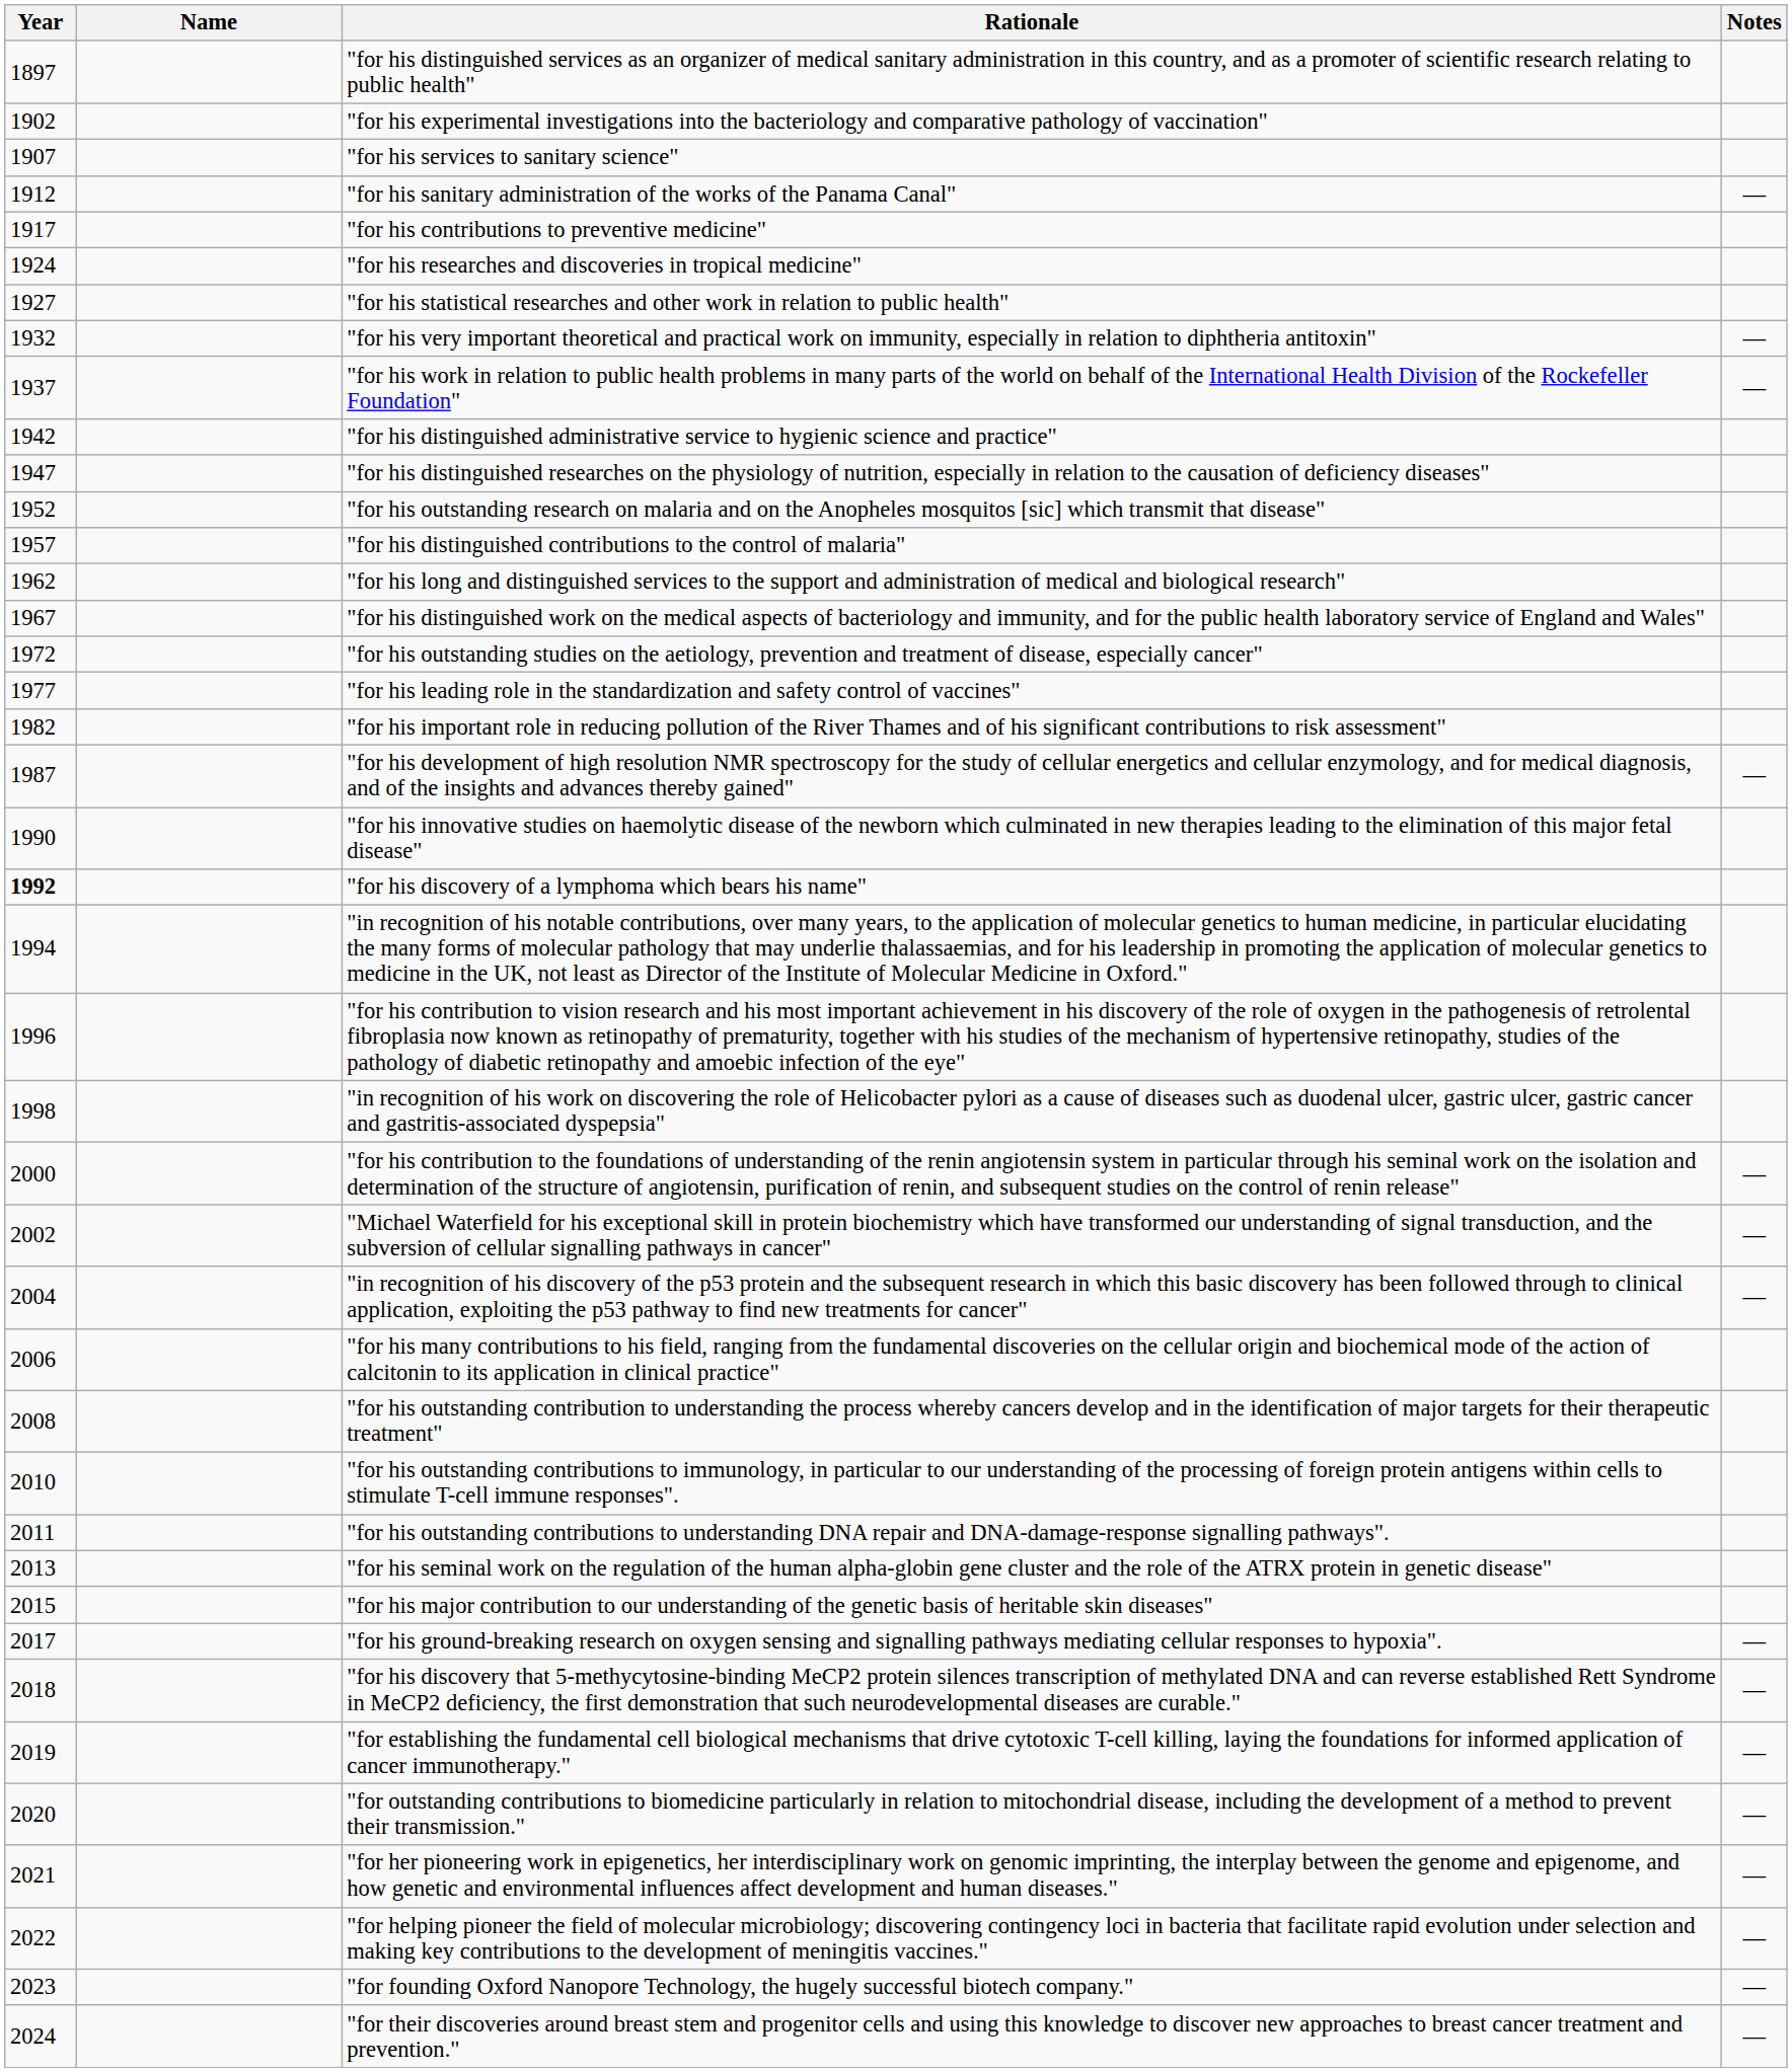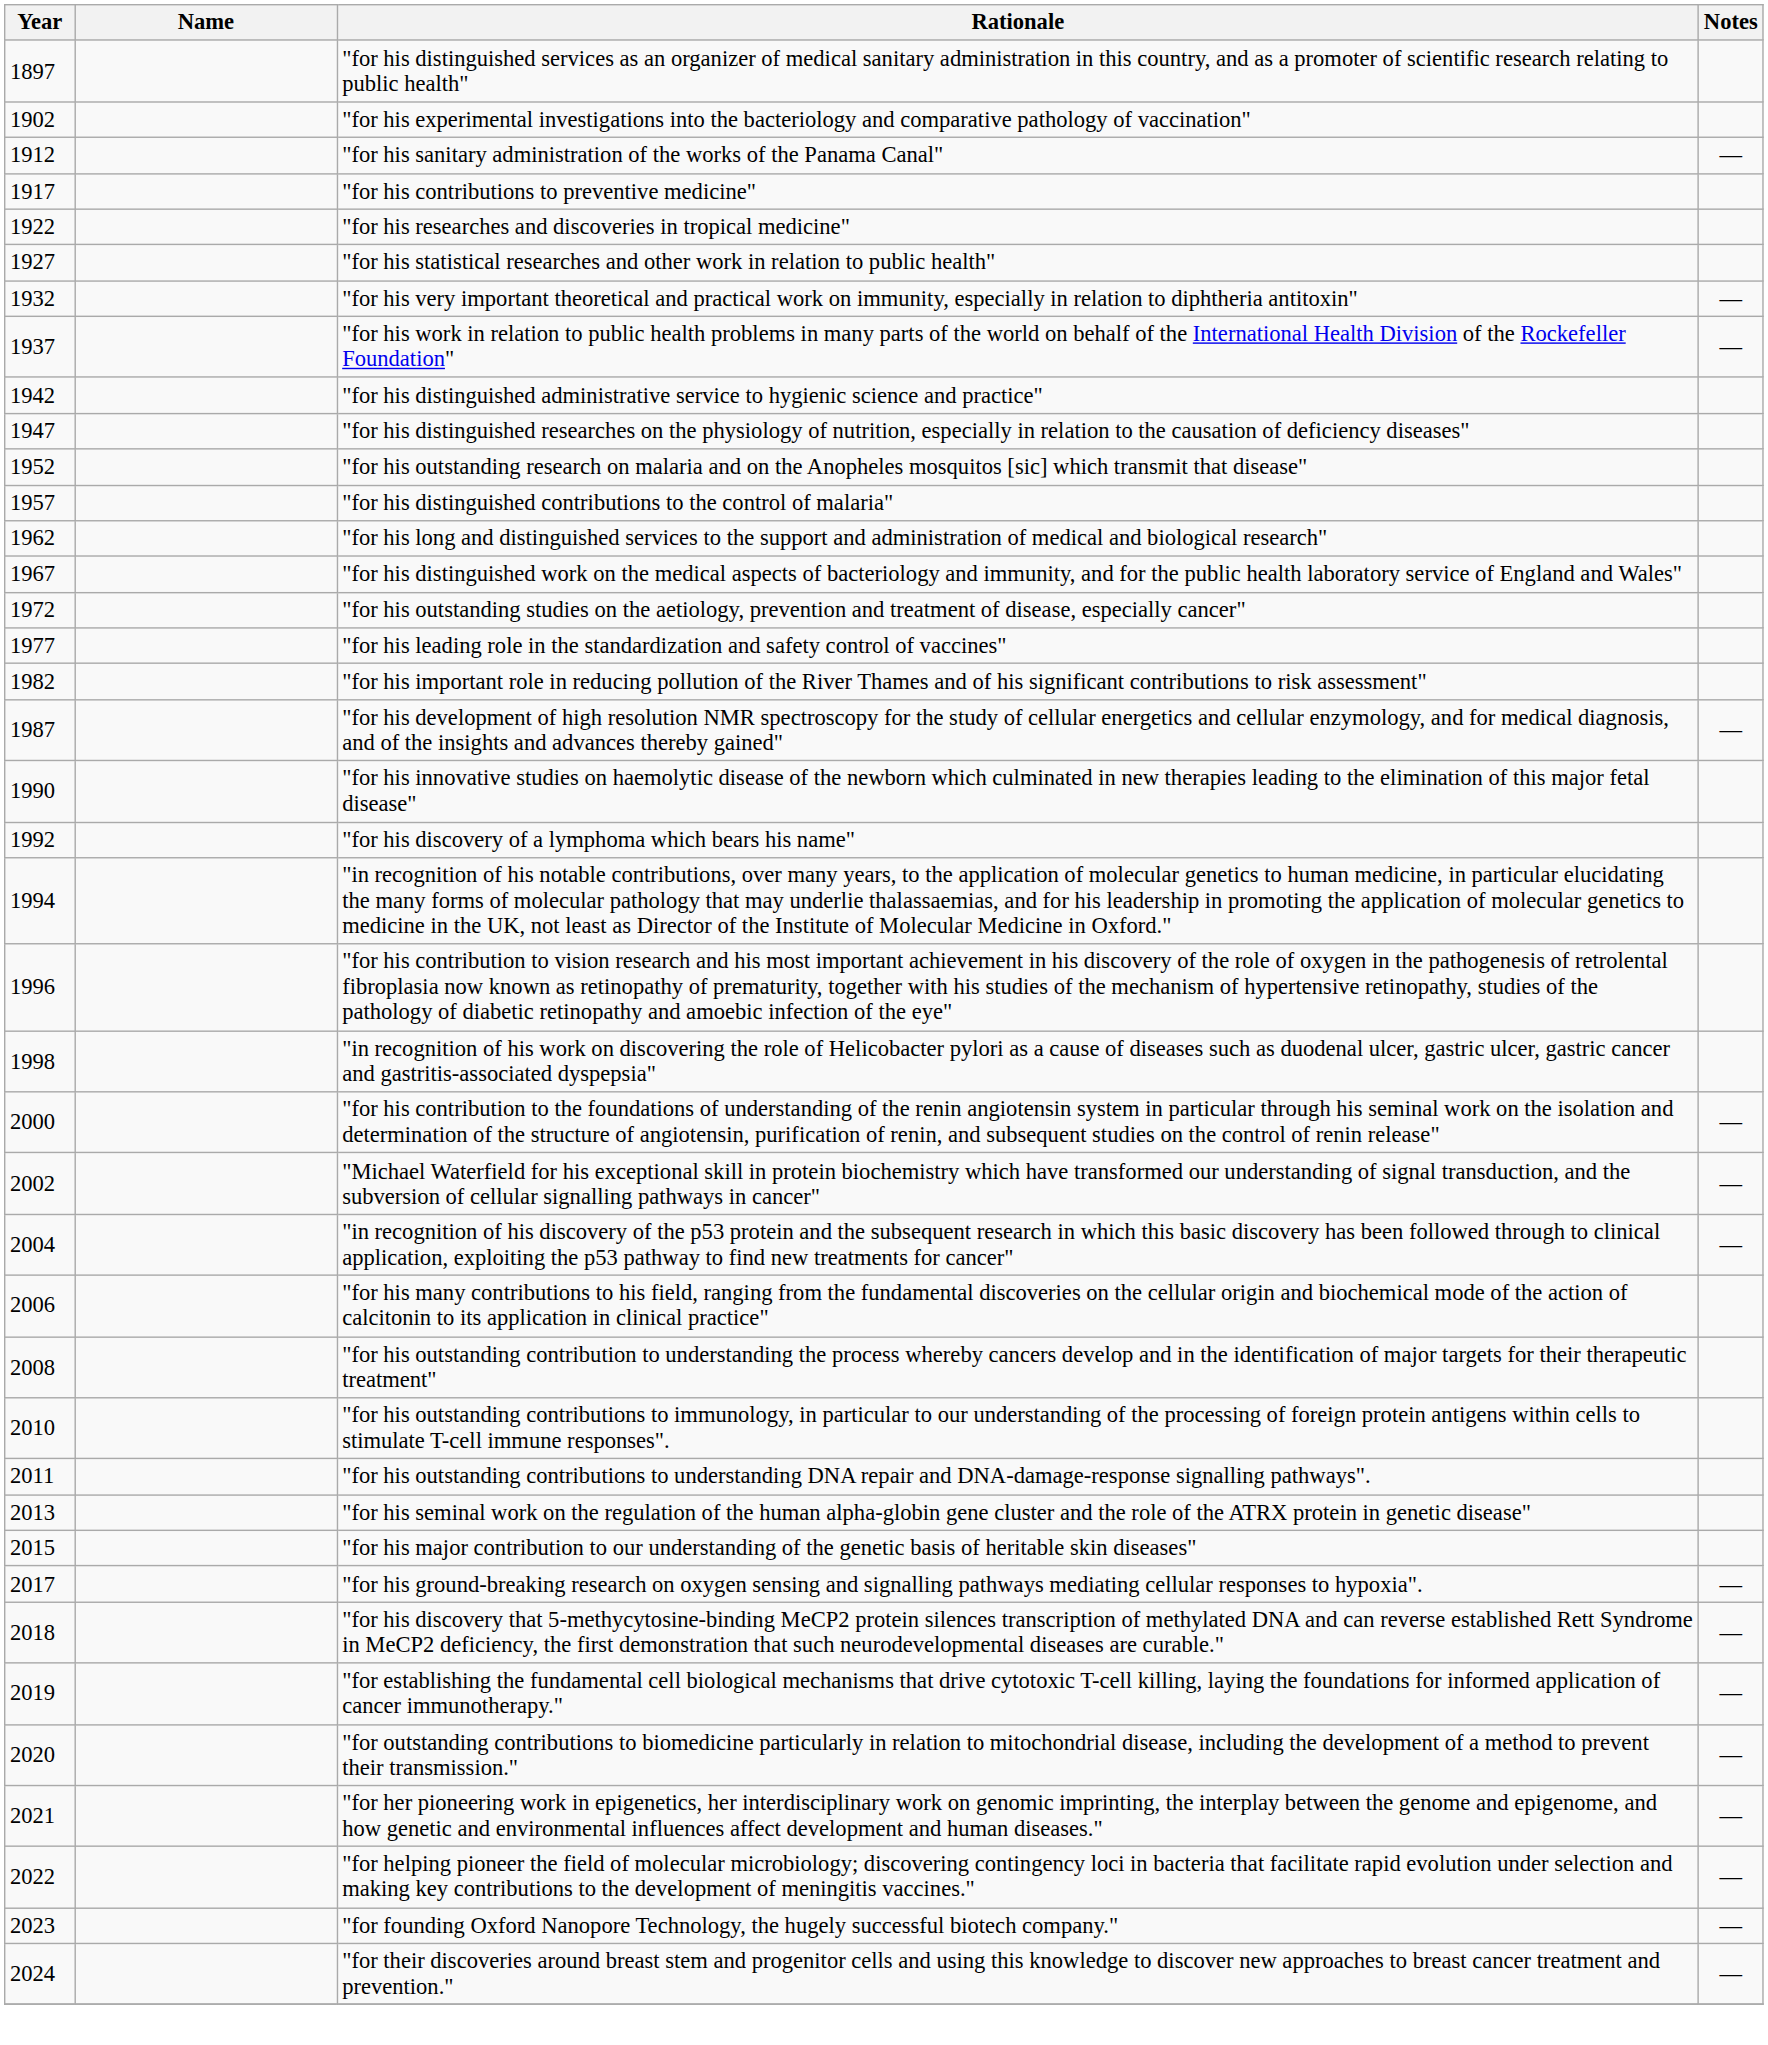- row: 1907 | "for his services to sanitary science"
"for his researches and discoveries in tropical medicine" | Year: 1924 -> 1922
"for his discovery of a lymphoma which bears his name" | Year: bold -> normal
